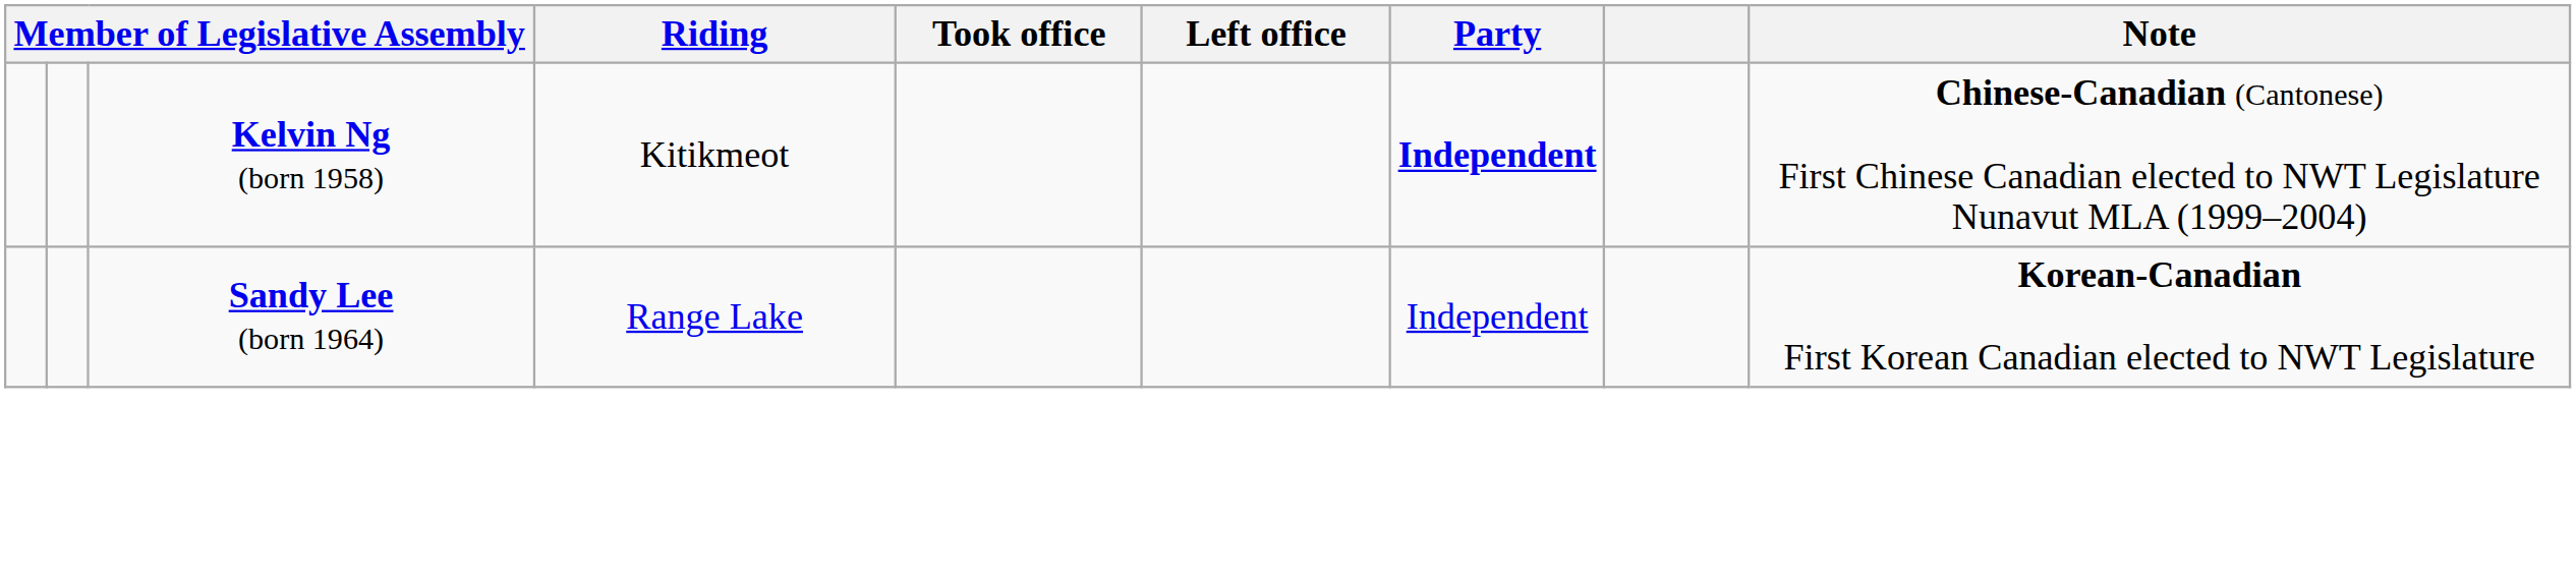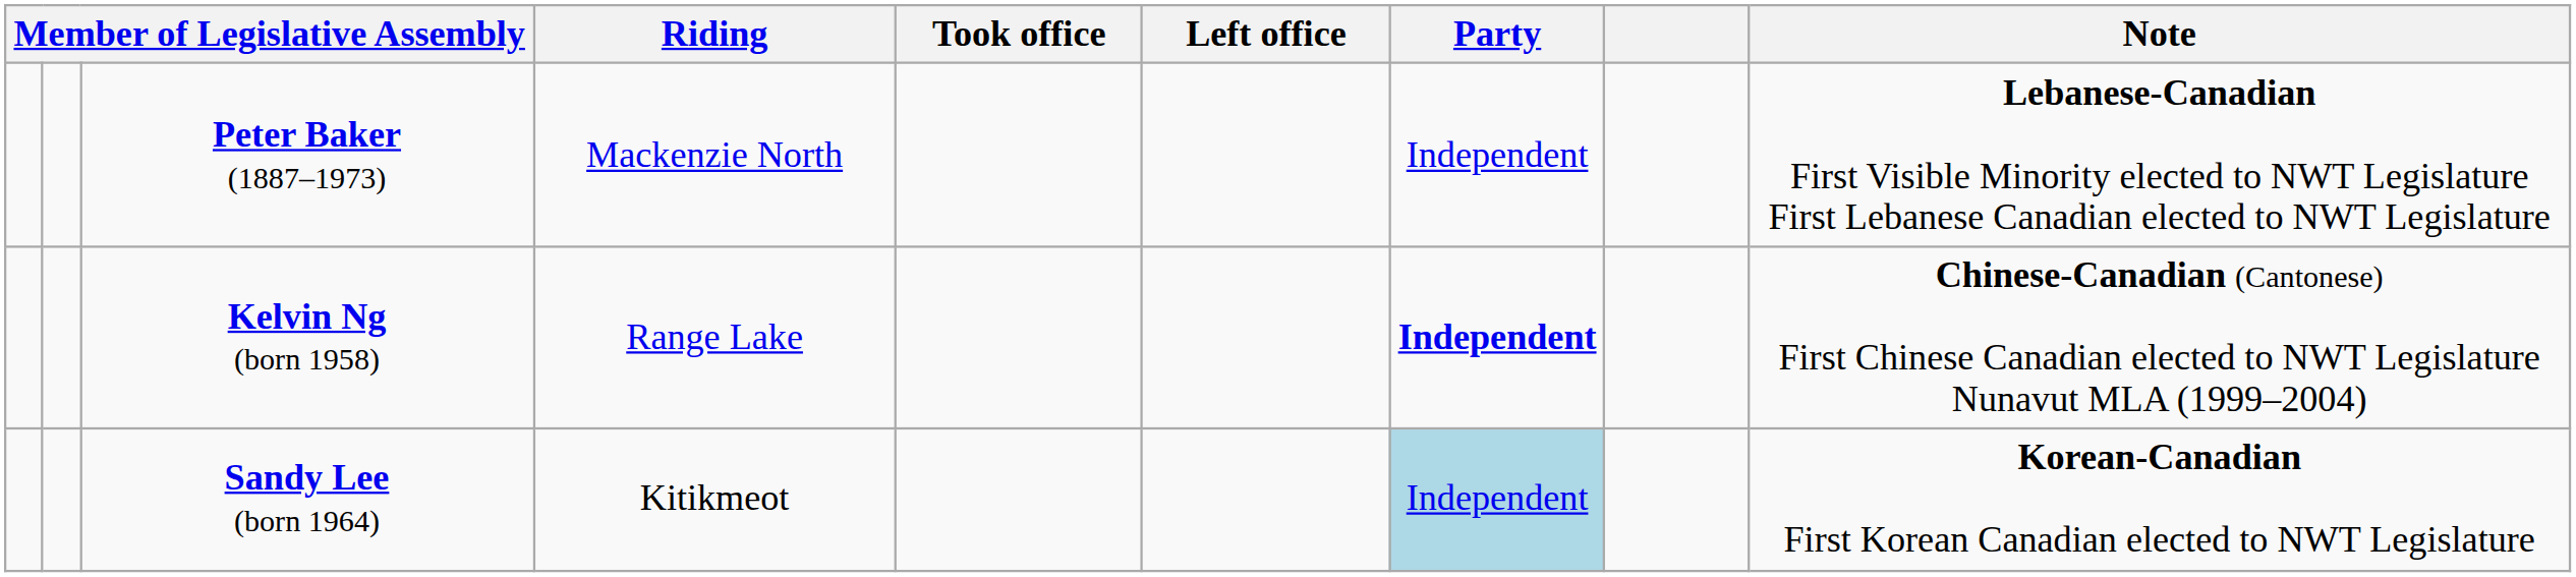+ row: Peter Baker (1887–1973) | Mackenzie North | Independent | Lebanese-Canadian First Visible Minority elected to NWT Legislature First Lebanese Canadian elected to NWT Legislature
Kelvin Ng (born 1958) | Riding: Kitikmeot -> Range Lake
Sandy Lee (born 1964) | Riding: Range Lake -> Kitikmeot
Sandy Lee (born 1964) | Party: no background -> lightblue background
